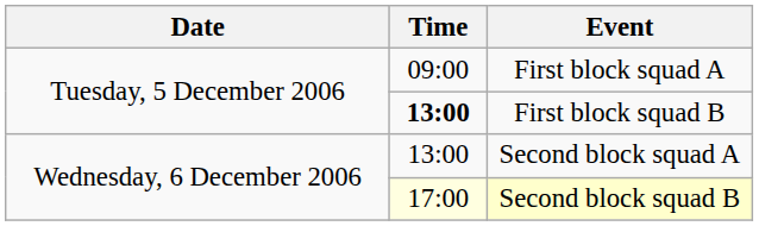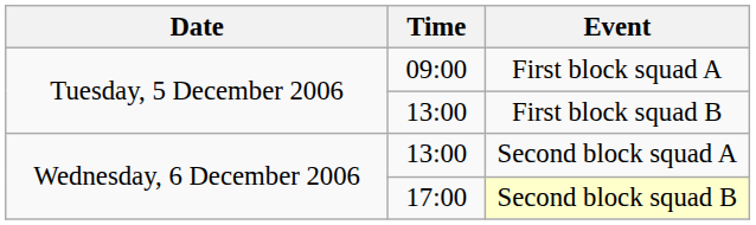First block squad B | Time: bold -> normal
Second block squad B | Time: lightyellow background -> no background
